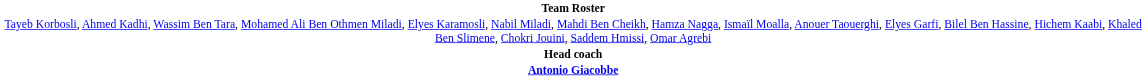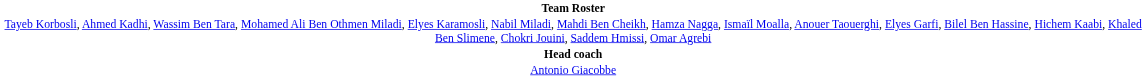row 4 | column 1: bold -> normal
